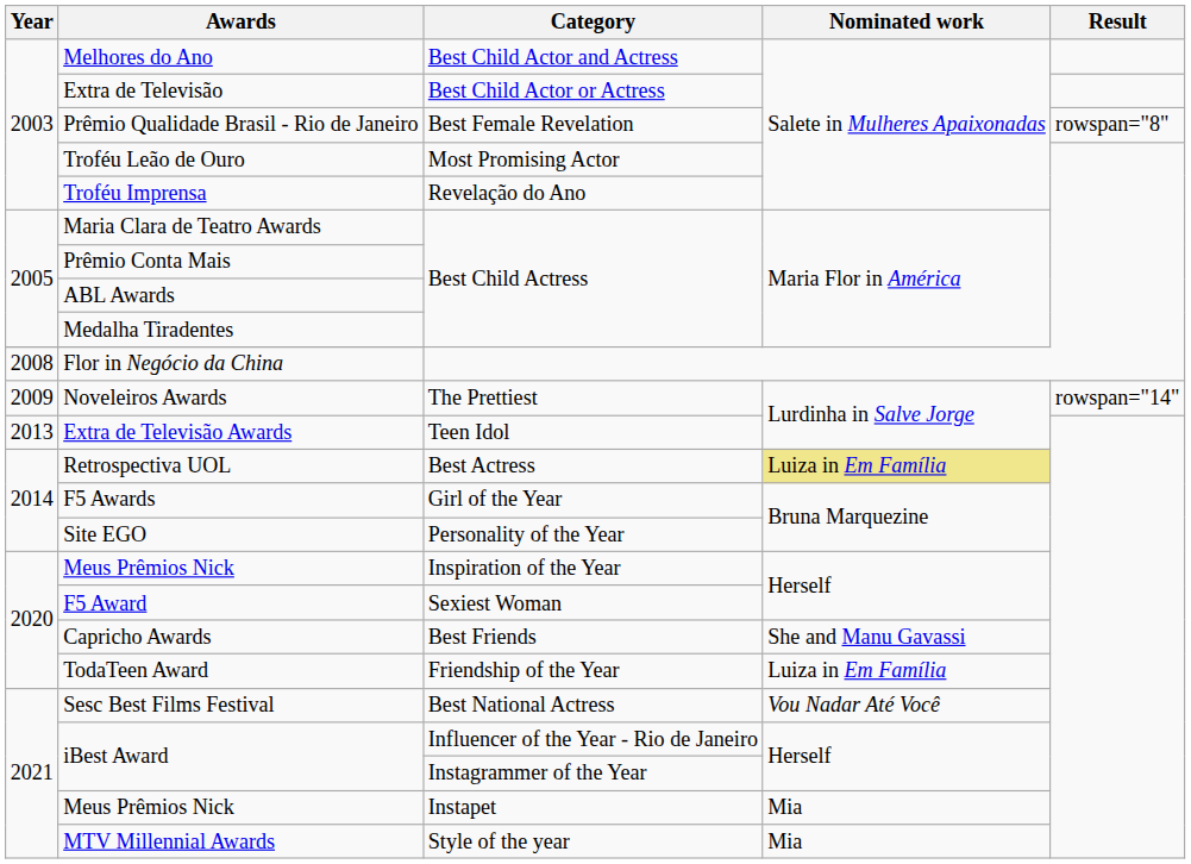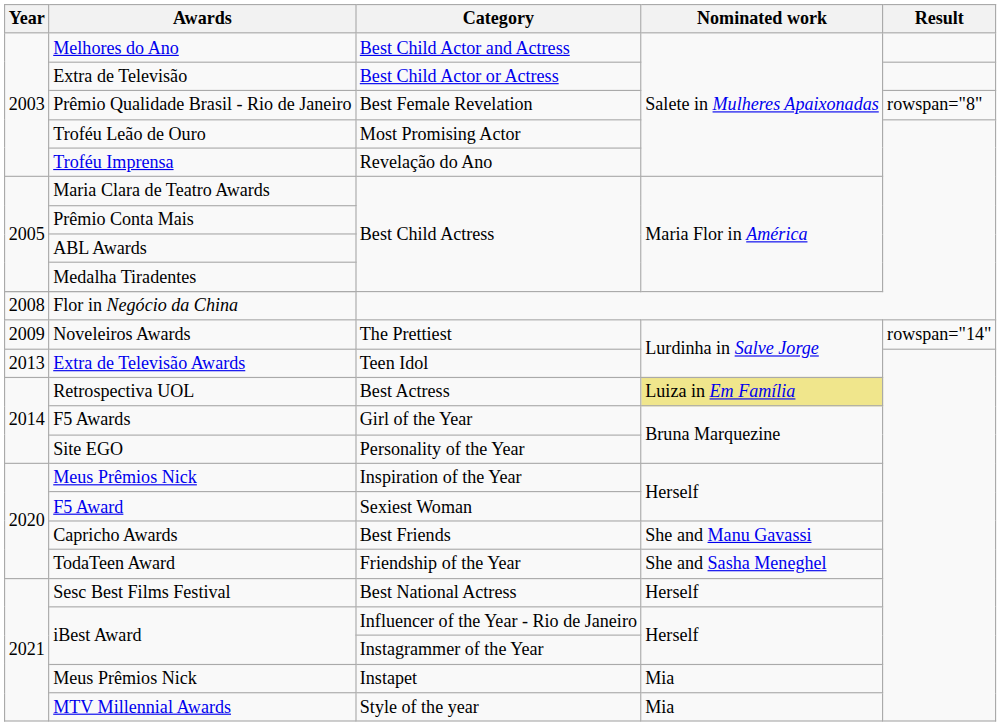TodaTeen Award | Nominated work: Luiza in Em Família -> She and Sasha Meneghel
Sesc Best Films Festival | Nominated work: Vou Nadar Até Você -> Herself
